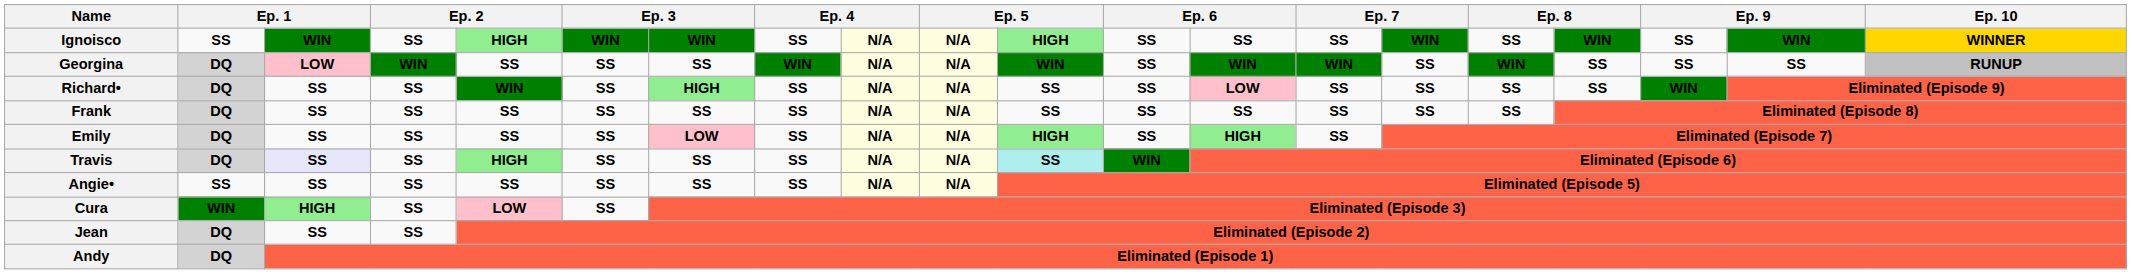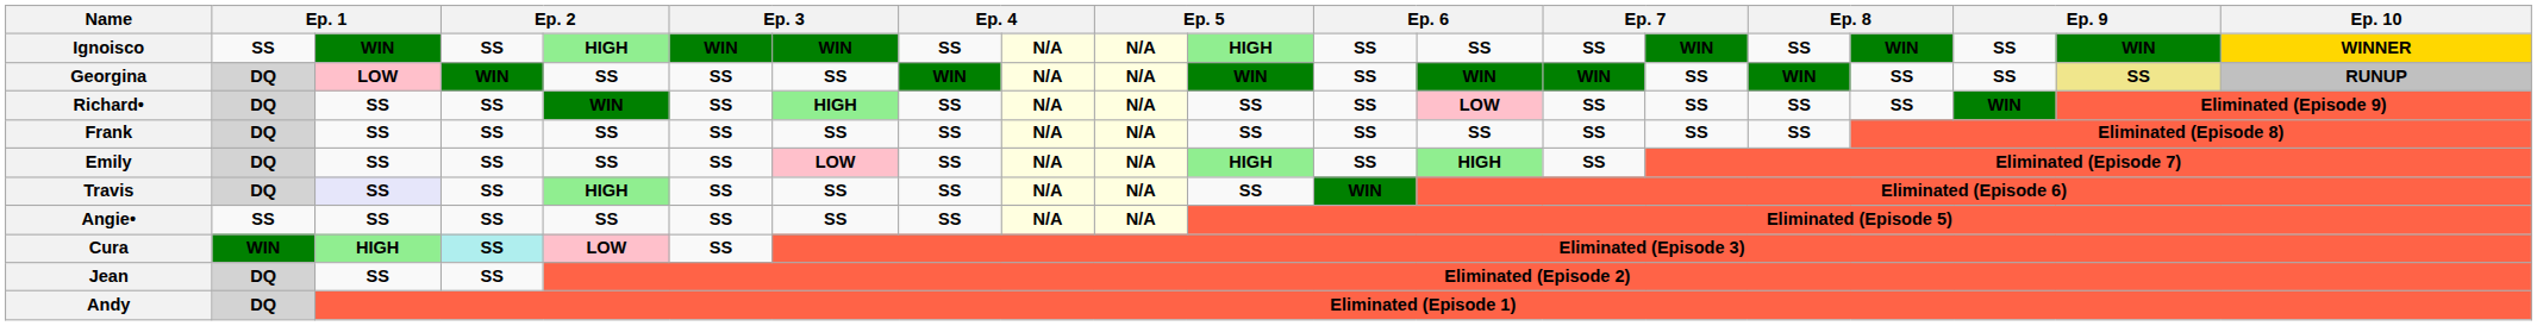Georgina | column 19: no background -> khaki background
Travis | column 11: paleturquoise background -> no background
Cura | column 4: no background -> paleturquoise background
